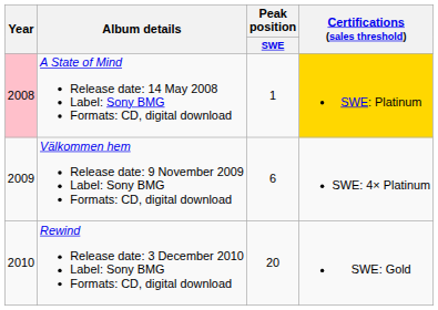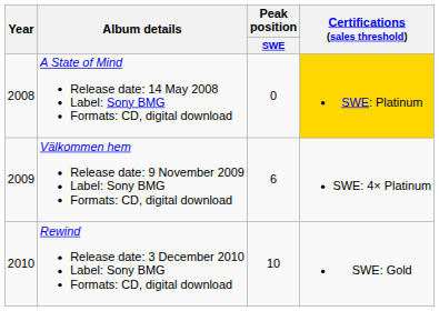row 3 | Year: pink background -> no background
row 3 | Peak position / SWE: 1 -> 0
row 5 | Peak position / SWE: 20 -> 10
